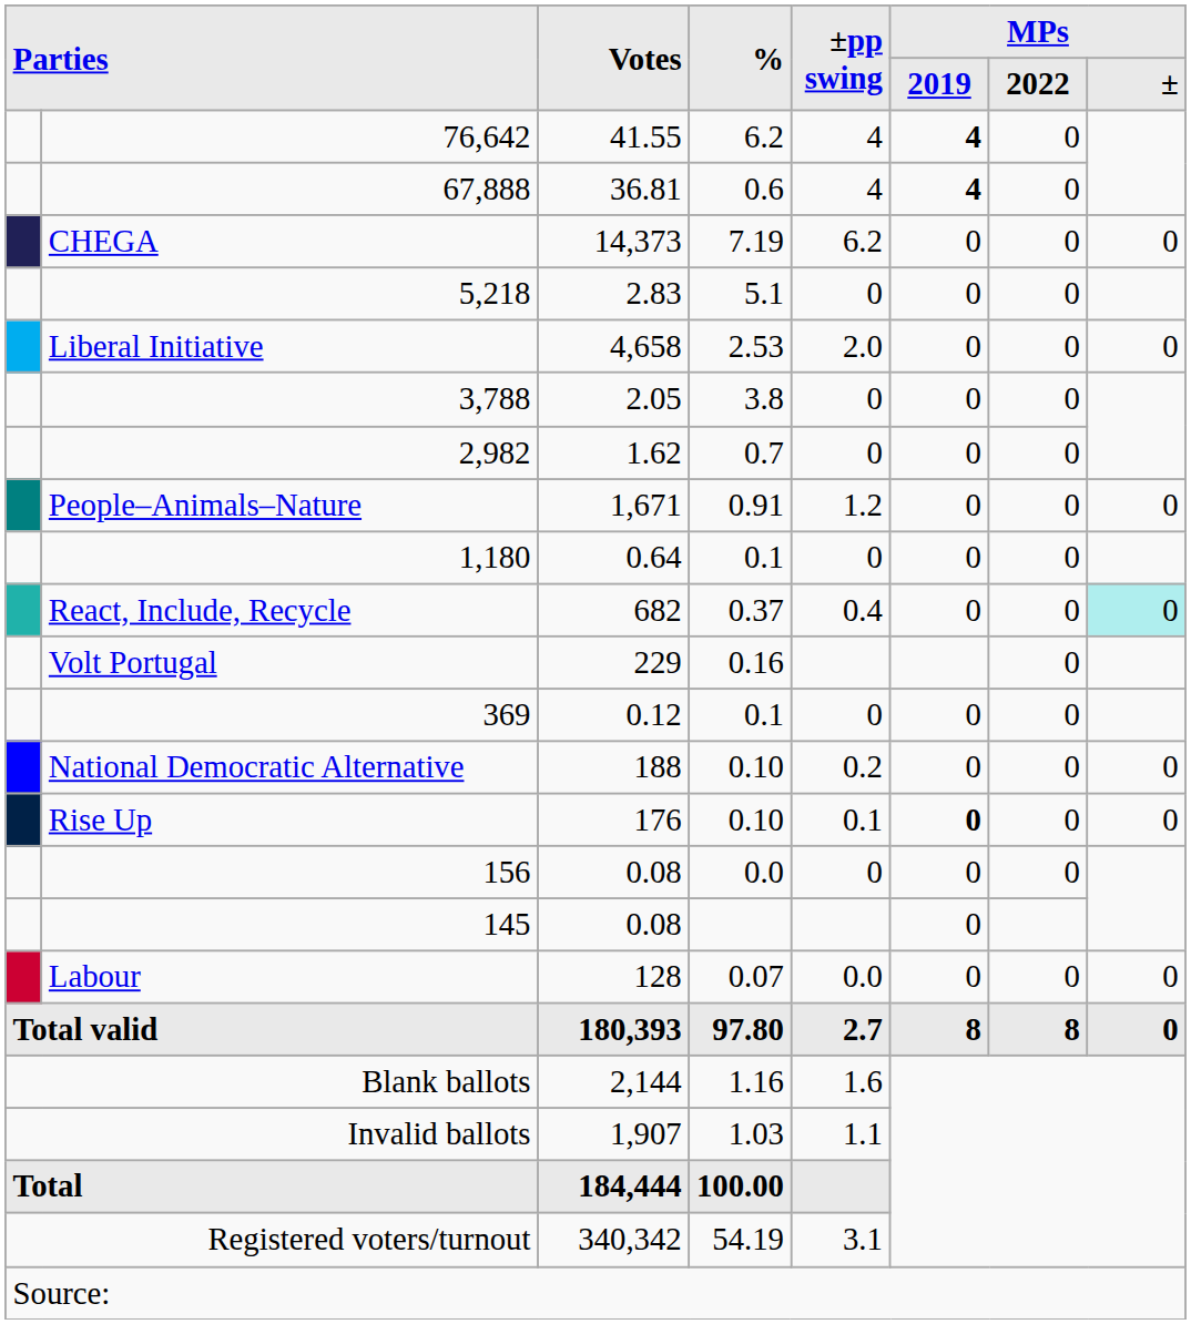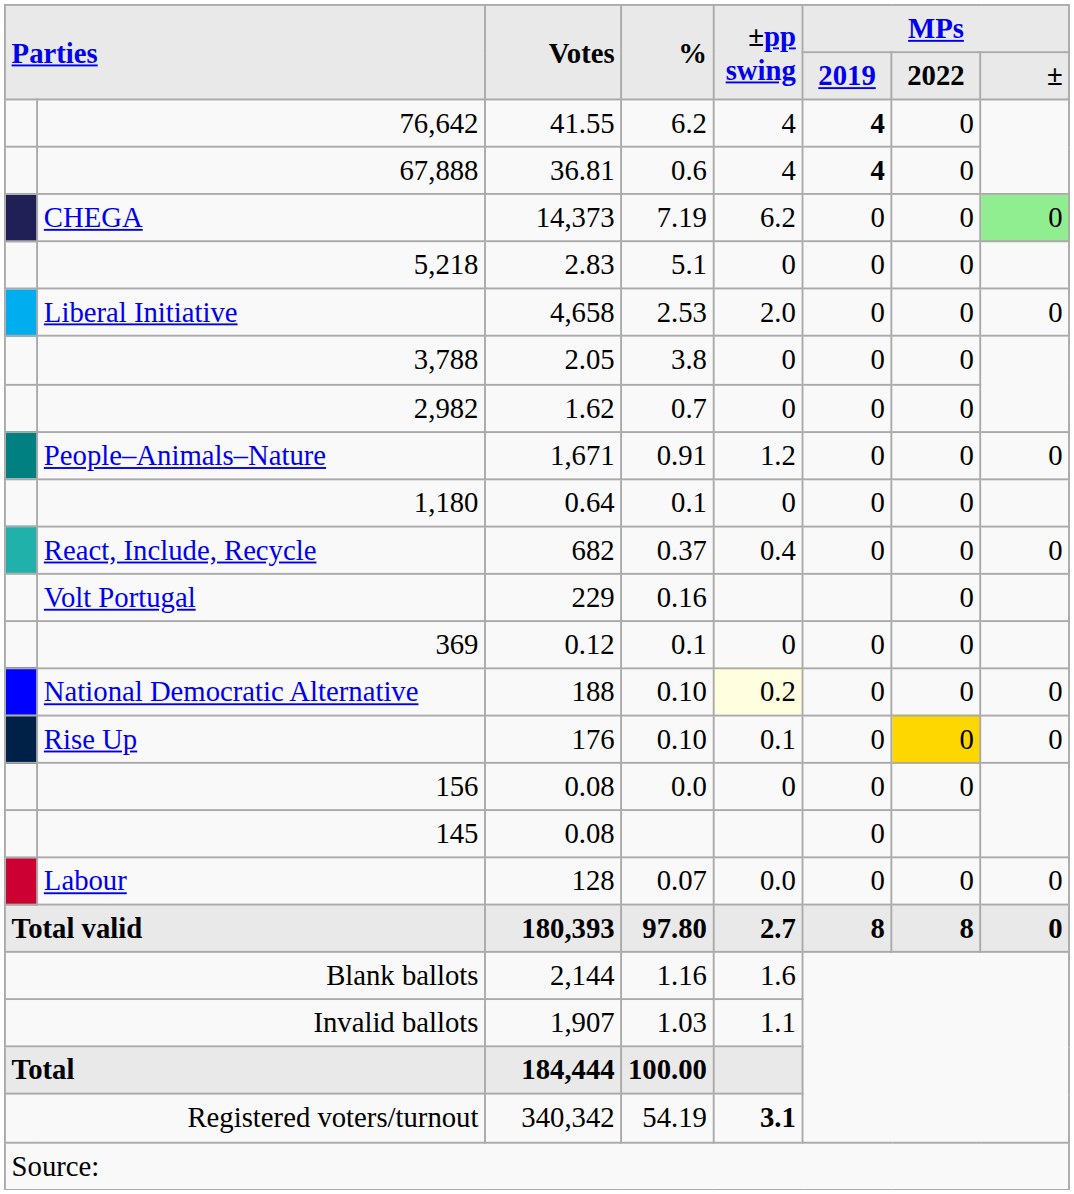CHEGA | MPs / ±: no background -> lightgreen background
React, Include, Recycle | MPs / ±: paleturquoise background -> no background
National Democratic Alternative | ±pp swing: no background -> lightyellow background
Rise Up | MPs / 2019: bold -> normal
Rise Up | MPs / 2022: no background -> gold background
Registered voters/turnout | ±pp swing: normal -> bold
